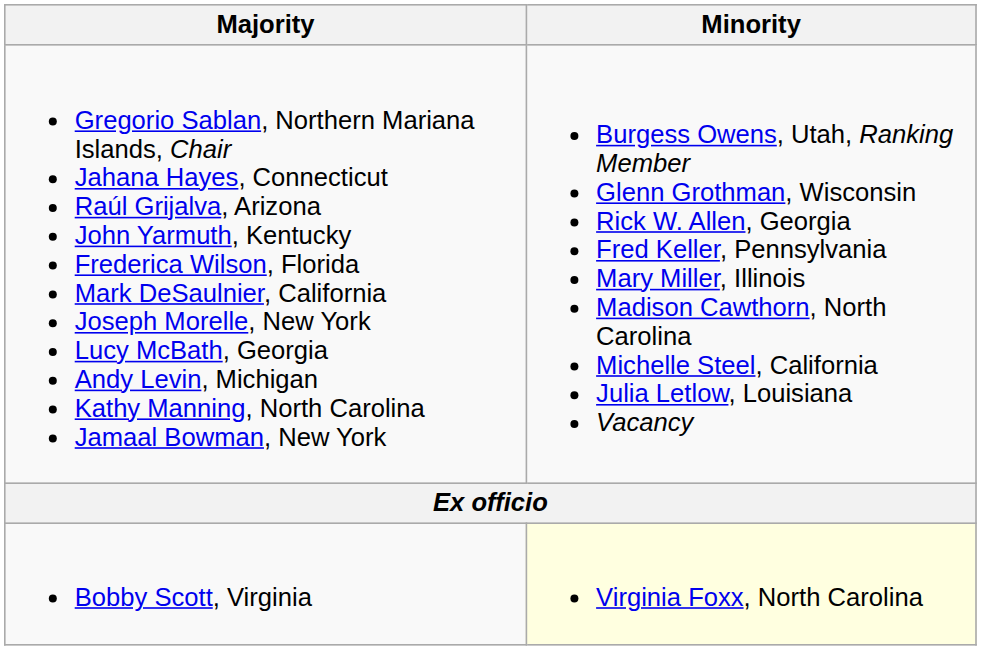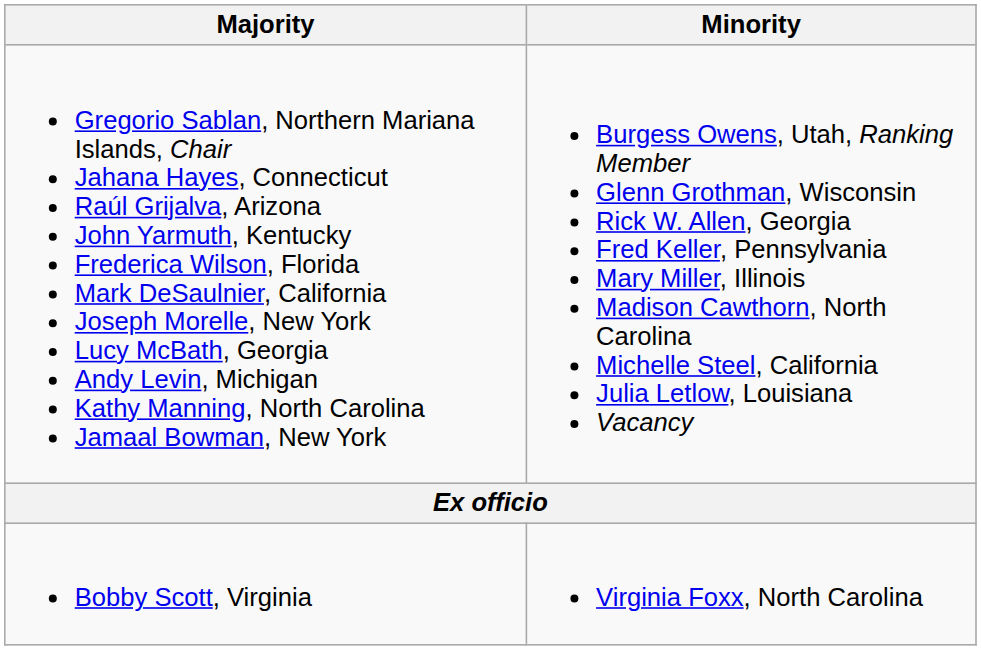Bobby Scott, Virginia | Minority: lightyellow background -> no background
